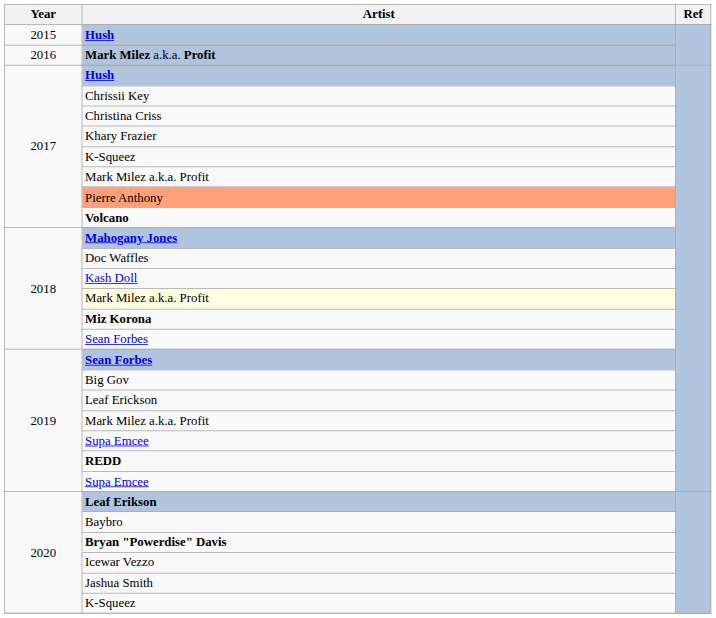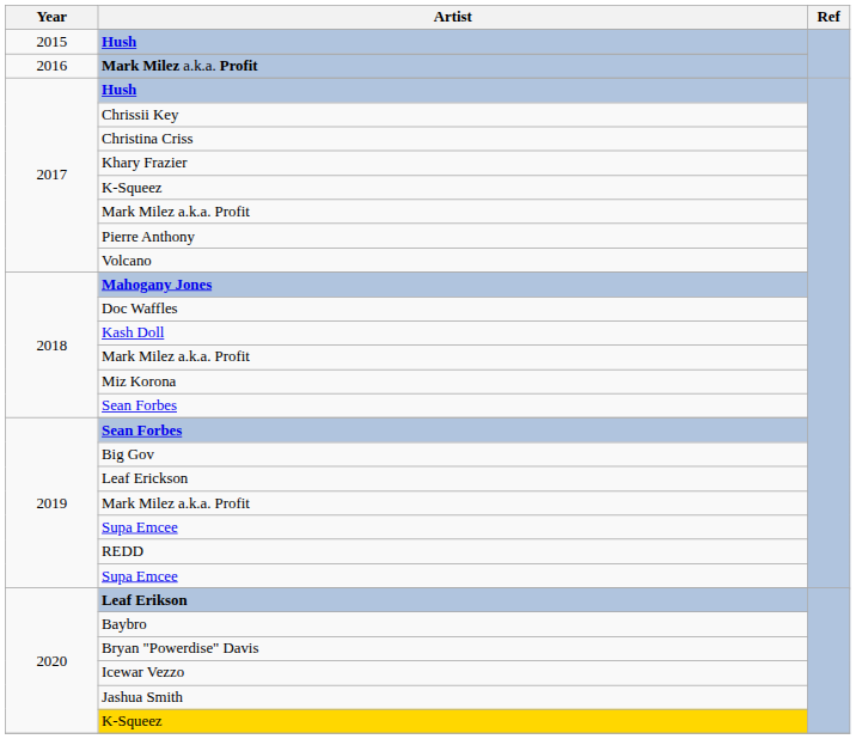Pierre Anthony | Artist: lightsalmon background -> no background
Volcano | Artist: bold -> normal
2018 / Mark Milez a.k.a. Profit | Artist: lightyellow background -> no background
Miz Korona | Artist: bold -> normal
REDD | Artist: bold -> normal
Bryan "Powerdise" Davis | Artist: bold -> normal
2020 / K-Squeez | Artist: no background -> gold background
